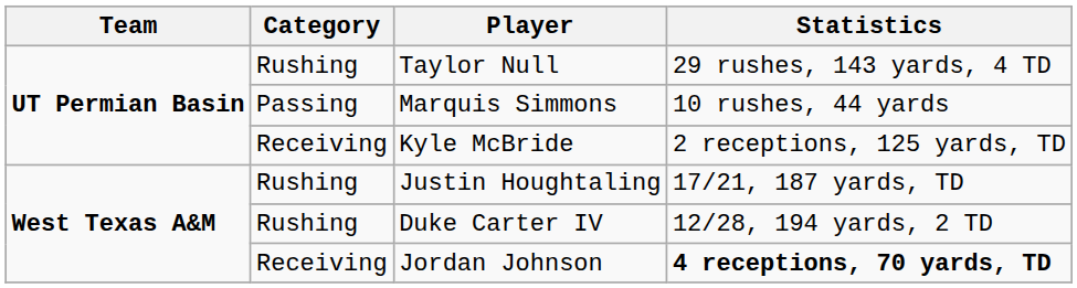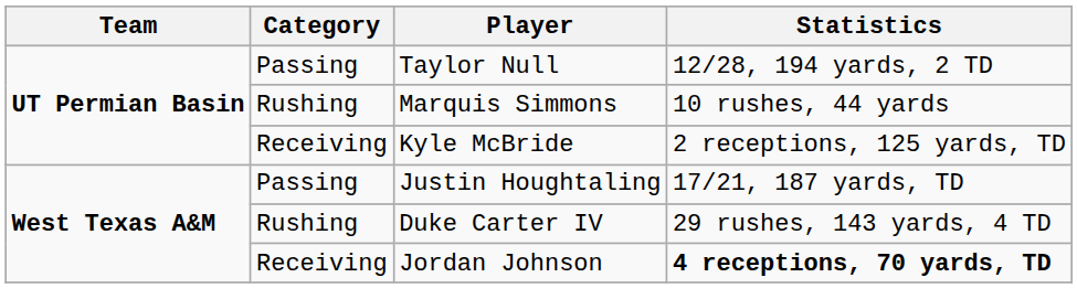Taylor Null | Category: Rushing -> Passing
Taylor Null | Statistics: 29 rushes, 143 yards, 4 TD -> 12/28, 194 yards, 2 TD
Marquis Simmons | Category: Passing -> Rushing
Justin Houghtaling | Category: Rushing -> Passing
Duke Carter IV | Statistics: 12/28, 194 yards, 2 TD -> 29 rushes, 143 yards, 4 TD
